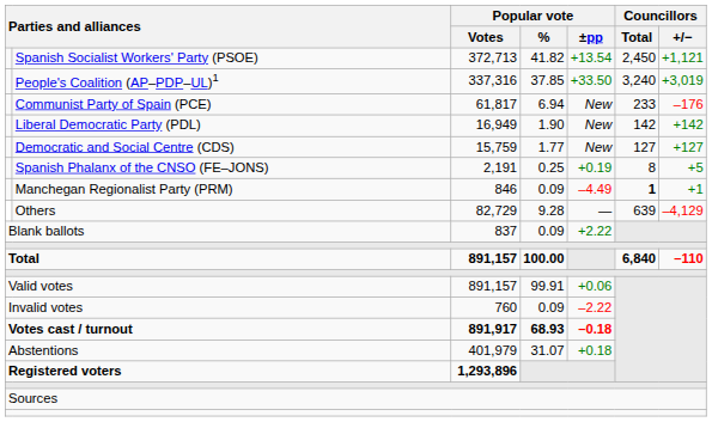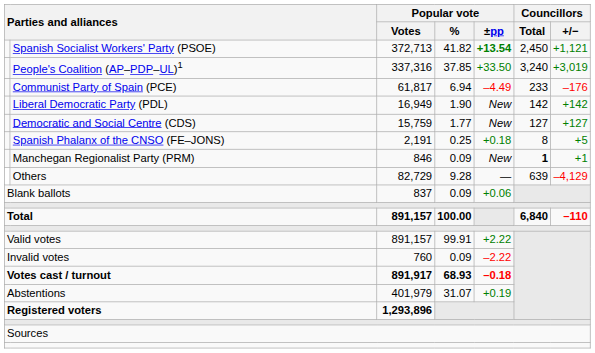Spanish Socialist Workers' Party (PSOE) | Popular vote / ±pp: normal -> bold
Communist Party of Spain (PCE) | Popular vote / ±pp: New -> –4.49
Spanish Phalanx of the CNSO (FE–JONS) | Popular vote / ±pp: +0.19 -> +0.18
Manchegan Regionalist Party (PRM) | Popular vote / ±pp: –4.49 -> New
Blank ballots | Popular vote / ±pp: +2.22 -> +0.06
Valid votes | Popular vote / ±pp: +0.06 -> +2.22
Abstentions | Popular vote / ±pp: +0.18 -> +0.19
